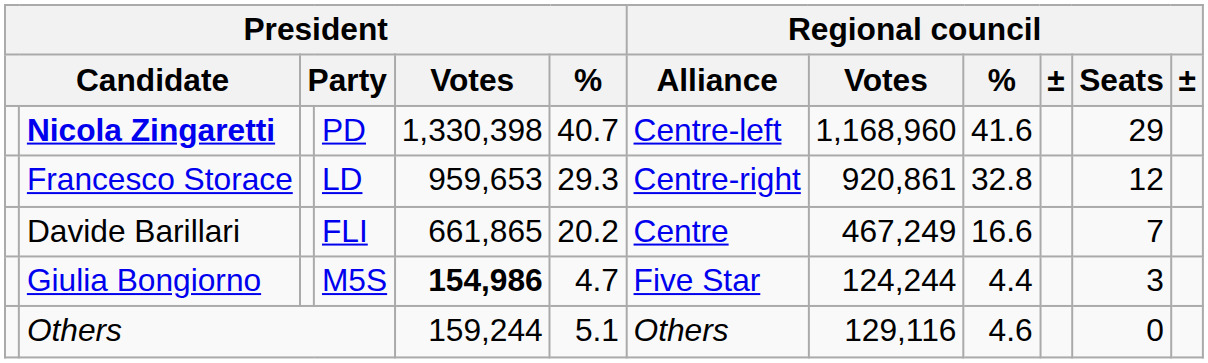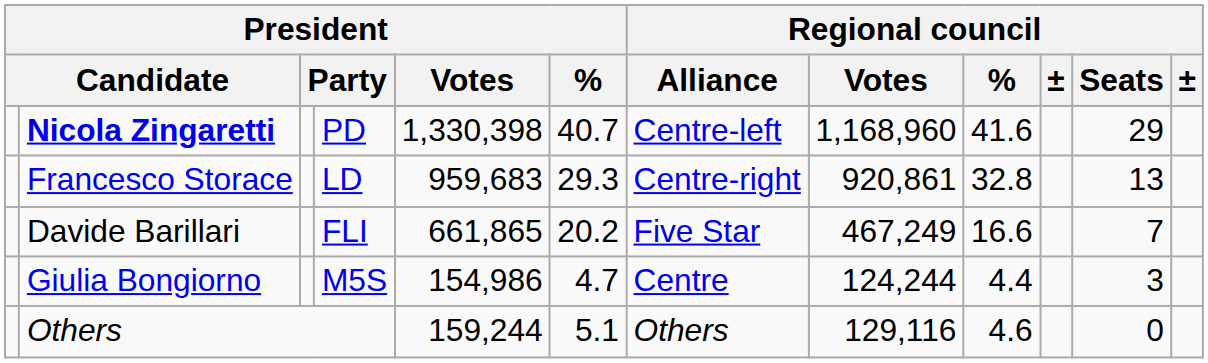Francesco Storace | President / Votes: 959,653 -> 959,683
Francesco Storace | Regional council / Seats: 12 -> 13
Davide Barillari | Regional council / Alliance: Centre -> Five Star
Giulia Bongiorno | President / Votes: bold -> normal
Giulia Bongiorno | Regional council / Alliance: Five Star -> Centre
